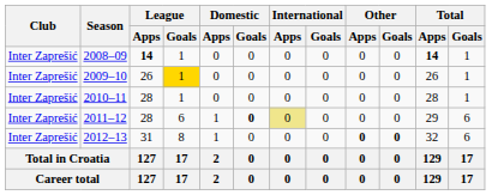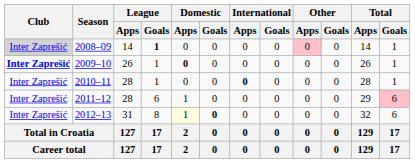2008–09 | Club: no background -> lightgrey background
2008–09 | League / Apps: bold -> normal
2008–09 | League / Goals: normal -> bold
2008–09 | Other / Apps: no background -> pink background
2008–09 | Total / Apps: bold -> normal
2009–10 | Club: normal -> bold
2009–10 | League / Goals: gold background -> no background
2009–10 | Domestic / Apps: normal -> bold
2010–11 | International / Apps: normal -> bold
2011–12 | Domestic / Goals: bold -> normal
2011–12 | International / Apps: khaki background -> no background
2011–12 | Total / Goals: no background -> pink background
2012–13 | Domestic / Apps: no background -> lightyellow background
2012–13 | Domestic / Goals: normal -> bold
2012–13 | Other / Apps: bold -> normal
2012–13 | Other / Goals: bold -> normal
